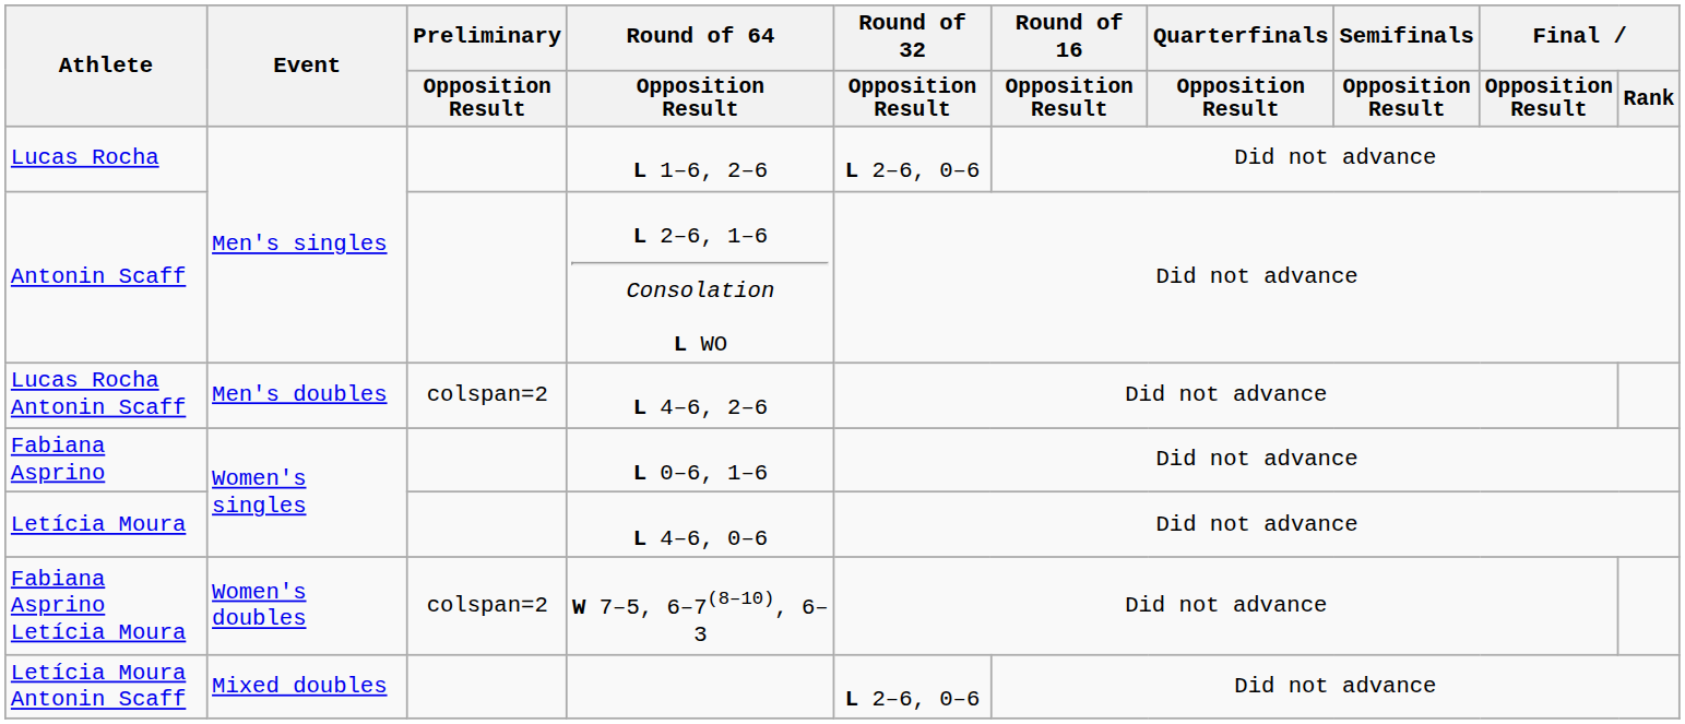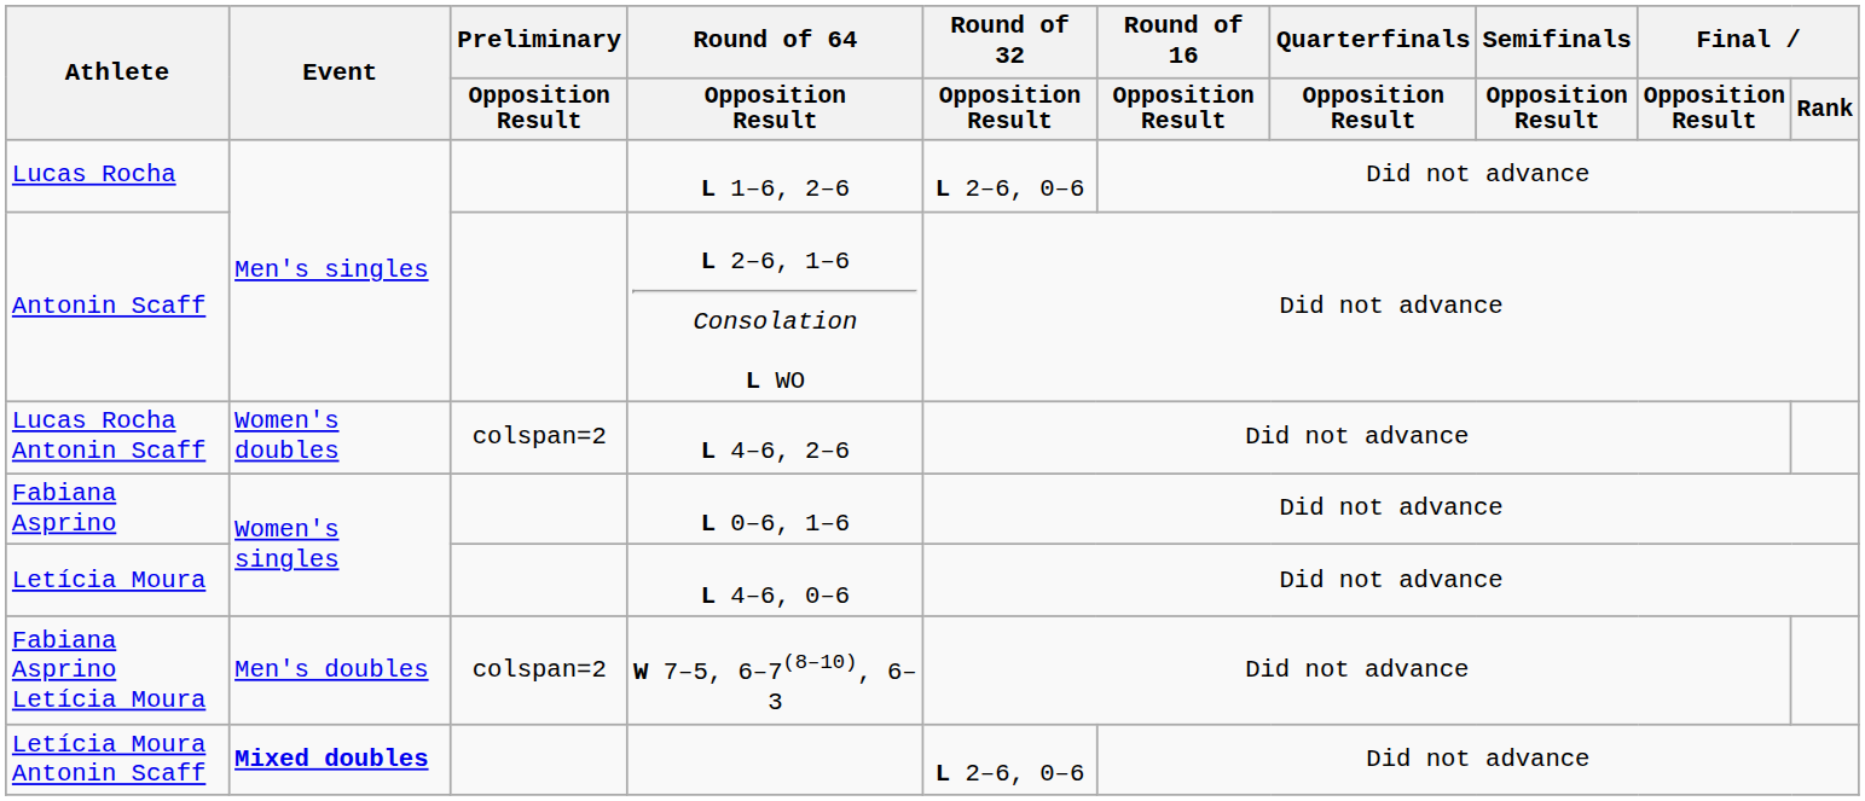Lucas Rocha Antonin Scaff | Event: Men's doubles -> Women's doubles
Fabiana Asprino Letícia Moura | Event: Women's doubles -> Men's doubles
Letícia Moura Antonin Scaff | Event: normal -> bold
